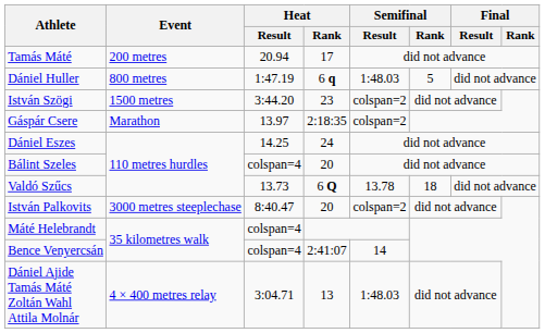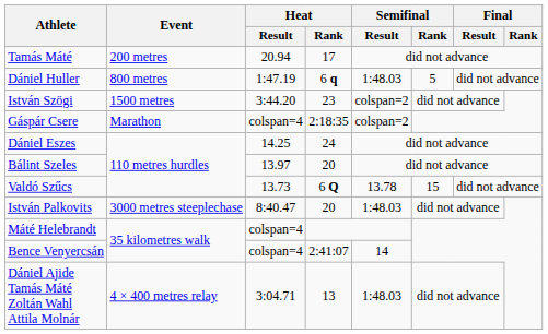Gáspár Csere | Heat / Result: 13.97 -> colspan=4
Bálint Szeles | Heat / Result: colspan=4 -> 13.97
Valdó Szűcs | Semifinal / Rank: 18 -> 15
István Palkovits | Semifinal / Result: colspan=2 -> 1:48.03
